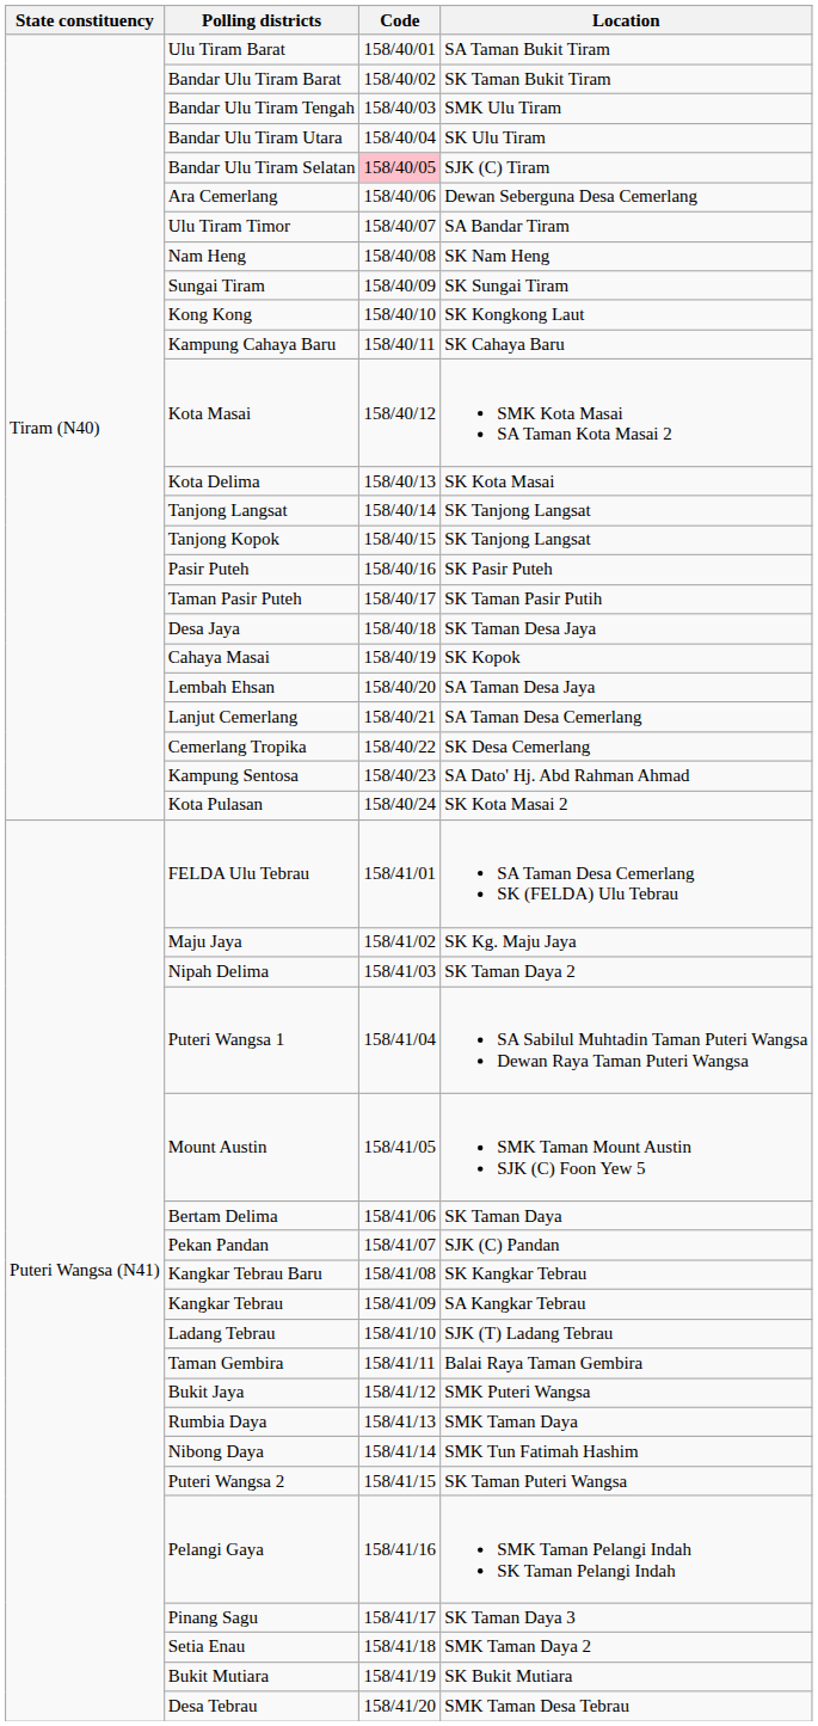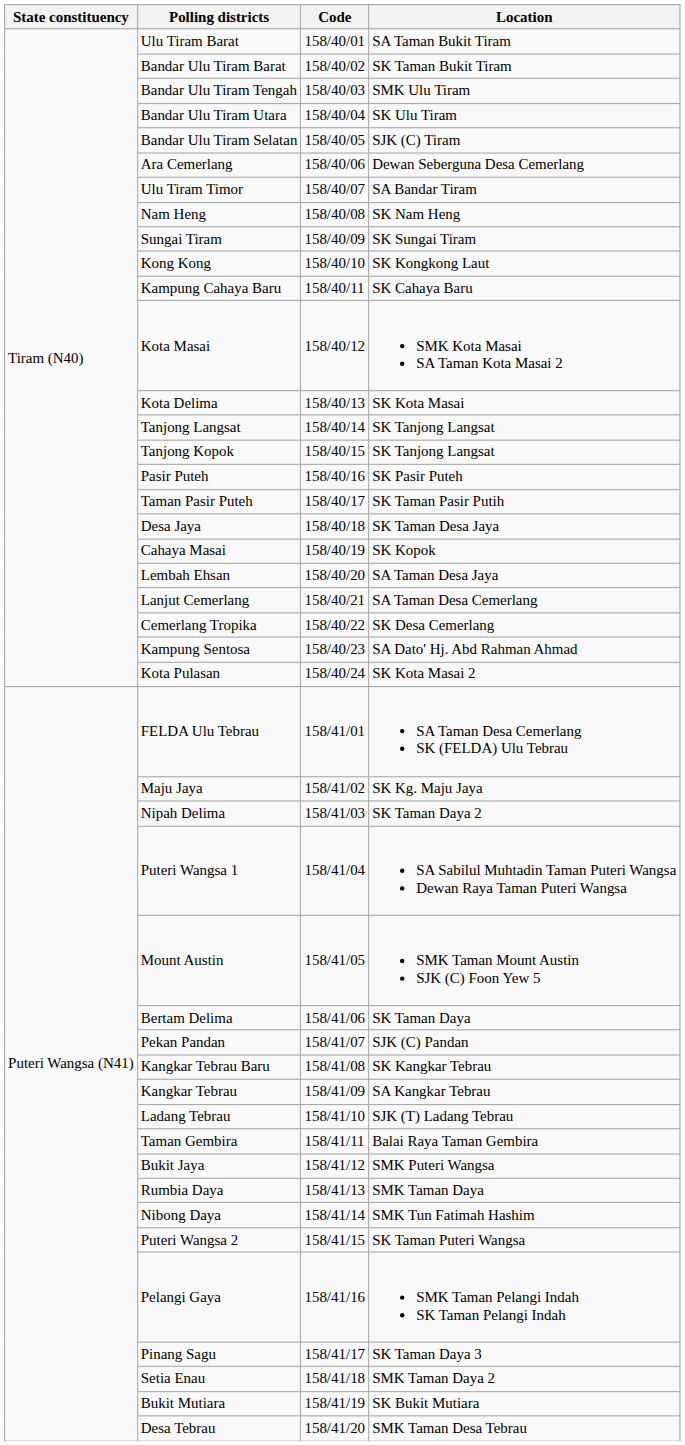Bandar Ulu Tiram Selatan | Code: pink background -> no background
